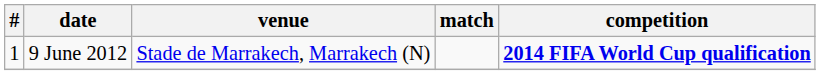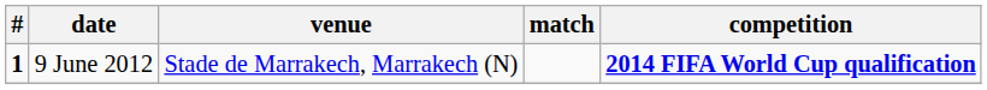9 June 2012 | #: normal -> bold
